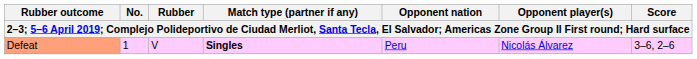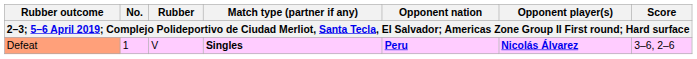Defeat | Opponent nation: normal -> bold
Defeat | Opponent player(s): normal -> bold
